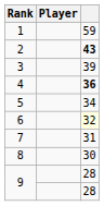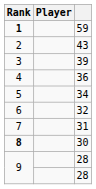1 | Rank: normal -> bold
2 | column 3: bold -> normal
4 | column 3: bold -> normal
6 | column 3: lightyellow background -> no background
8 | Rank: normal -> bold
